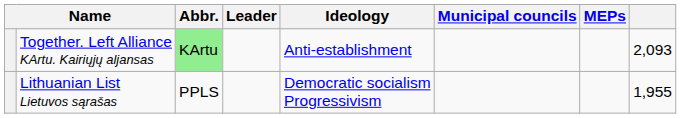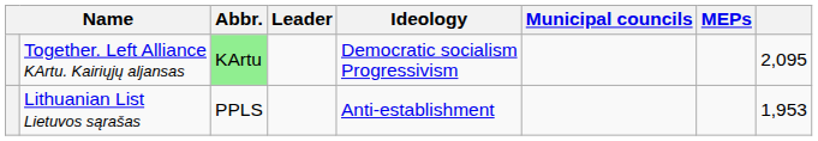Together. Left Alliance KArtu. Kairiųjų aljansas | Ideology: Anti-establishment -> Democratic socialism Progressivism
Together. Left Alliance KArtu. Kairiųjų aljansas | column 8: 2,093 -> 2,095
Lithuanian List Lietuvos sąrašas | Ideology: Democratic socialism Progressivism -> Anti-establishment
Lithuanian List Lietuvos sąrašas | column 8: 1,955 -> 1,953
